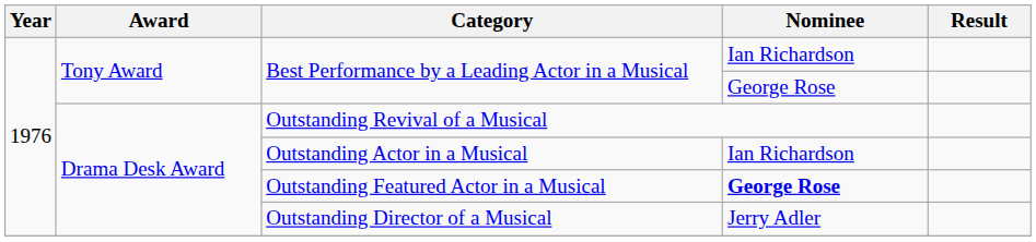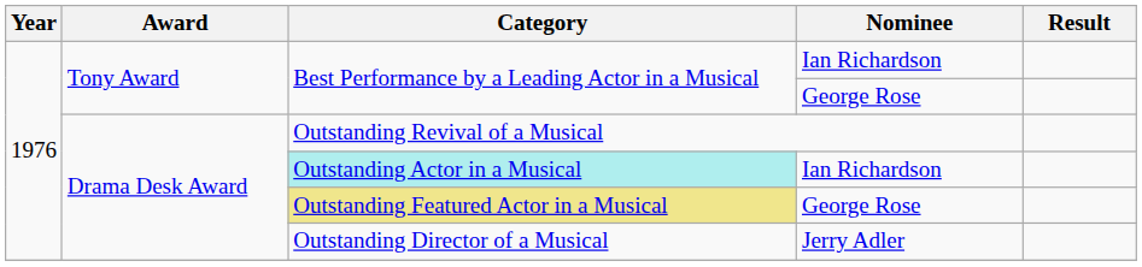Outstanding Actor in a Musical | Category: no background -> paleturquoise background
Outstanding Featured Actor in a Musical | Category: no background -> khaki background
Outstanding Featured Actor in a Musical | Nominee: bold -> normal
